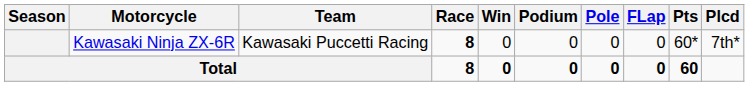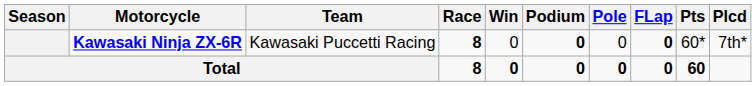row 2 | Motorcycle: normal -> bold
row 2 | Podium: normal -> bold
row 2 | FLap: normal -> bold
